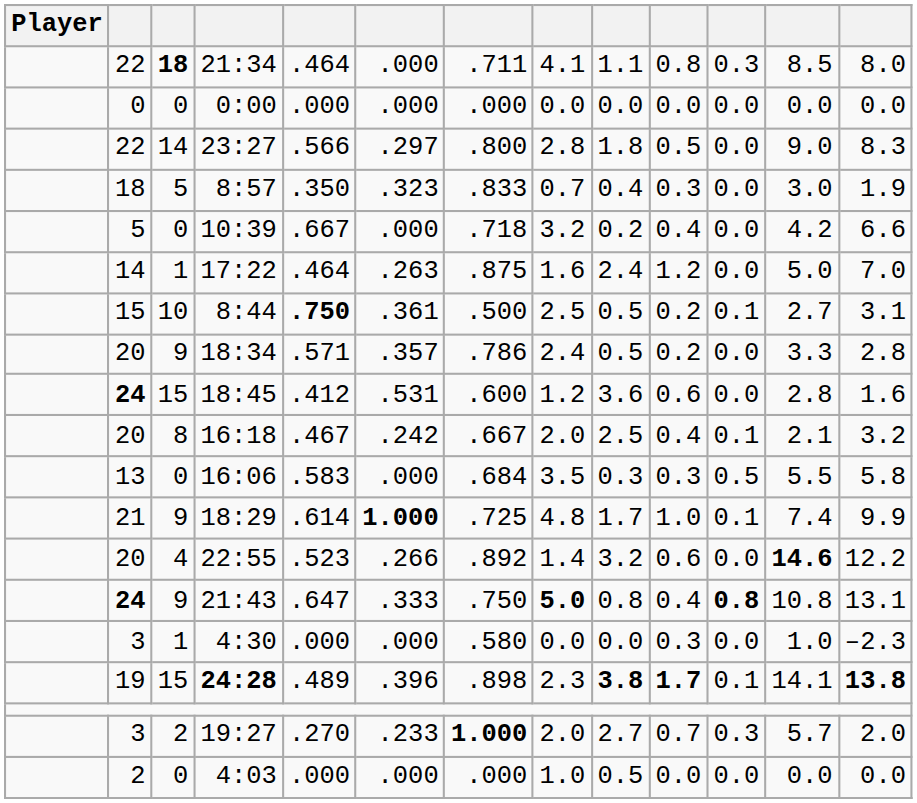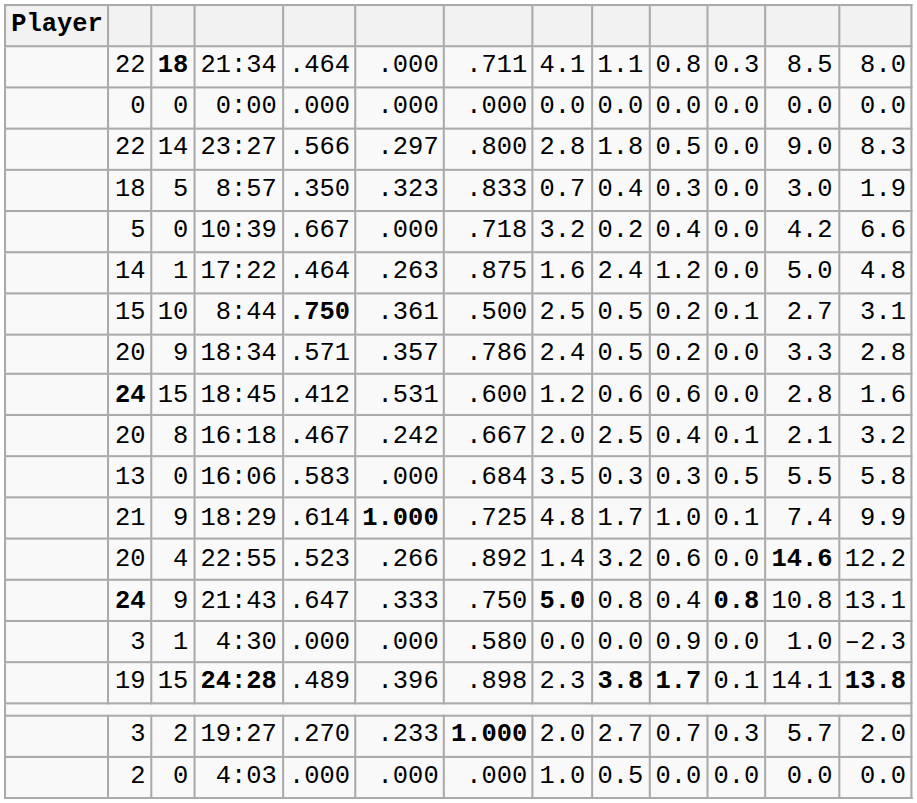17:22 | column 13: 7.0 -> 4.8
18:45 | column 9: 3.6 -> 0.6
4:30 | column 10: 0.3 -> 0.9
